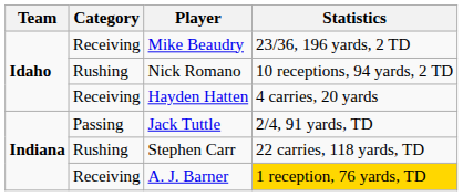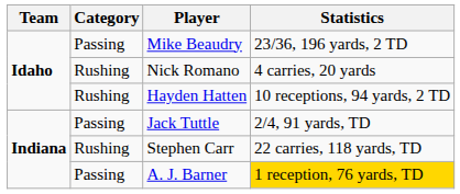Mike Beaudry | Category: Receiving -> Passing
Nick Romano | Statistics: 10 receptions, 94 yards, 2 TD -> 4 carries, 20 yards
Hayden Hatten | Category: Receiving -> Rushing
Hayden Hatten | Statistics: 4 carries, 20 yards -> 10 receptions, 94 yards, 2 TD
A. J. Barner | Category: Receiving -> Passing
